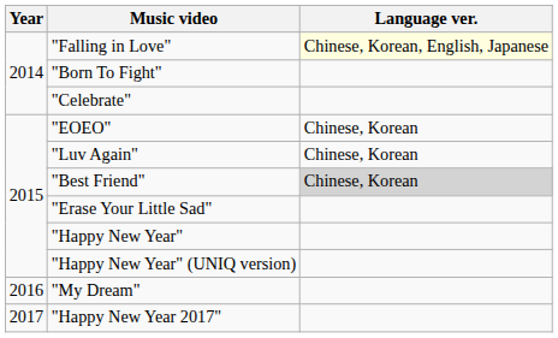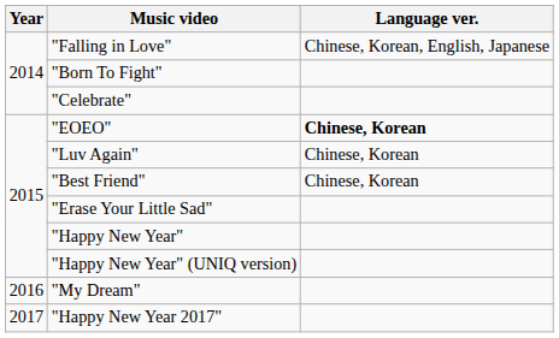"Falling in Love" | Language ver.: lightyellow background -> no background
"EOEO" | Language ver.: normal -> bold
"Best Friend" | Language ver.: lightgrey background -> no background
